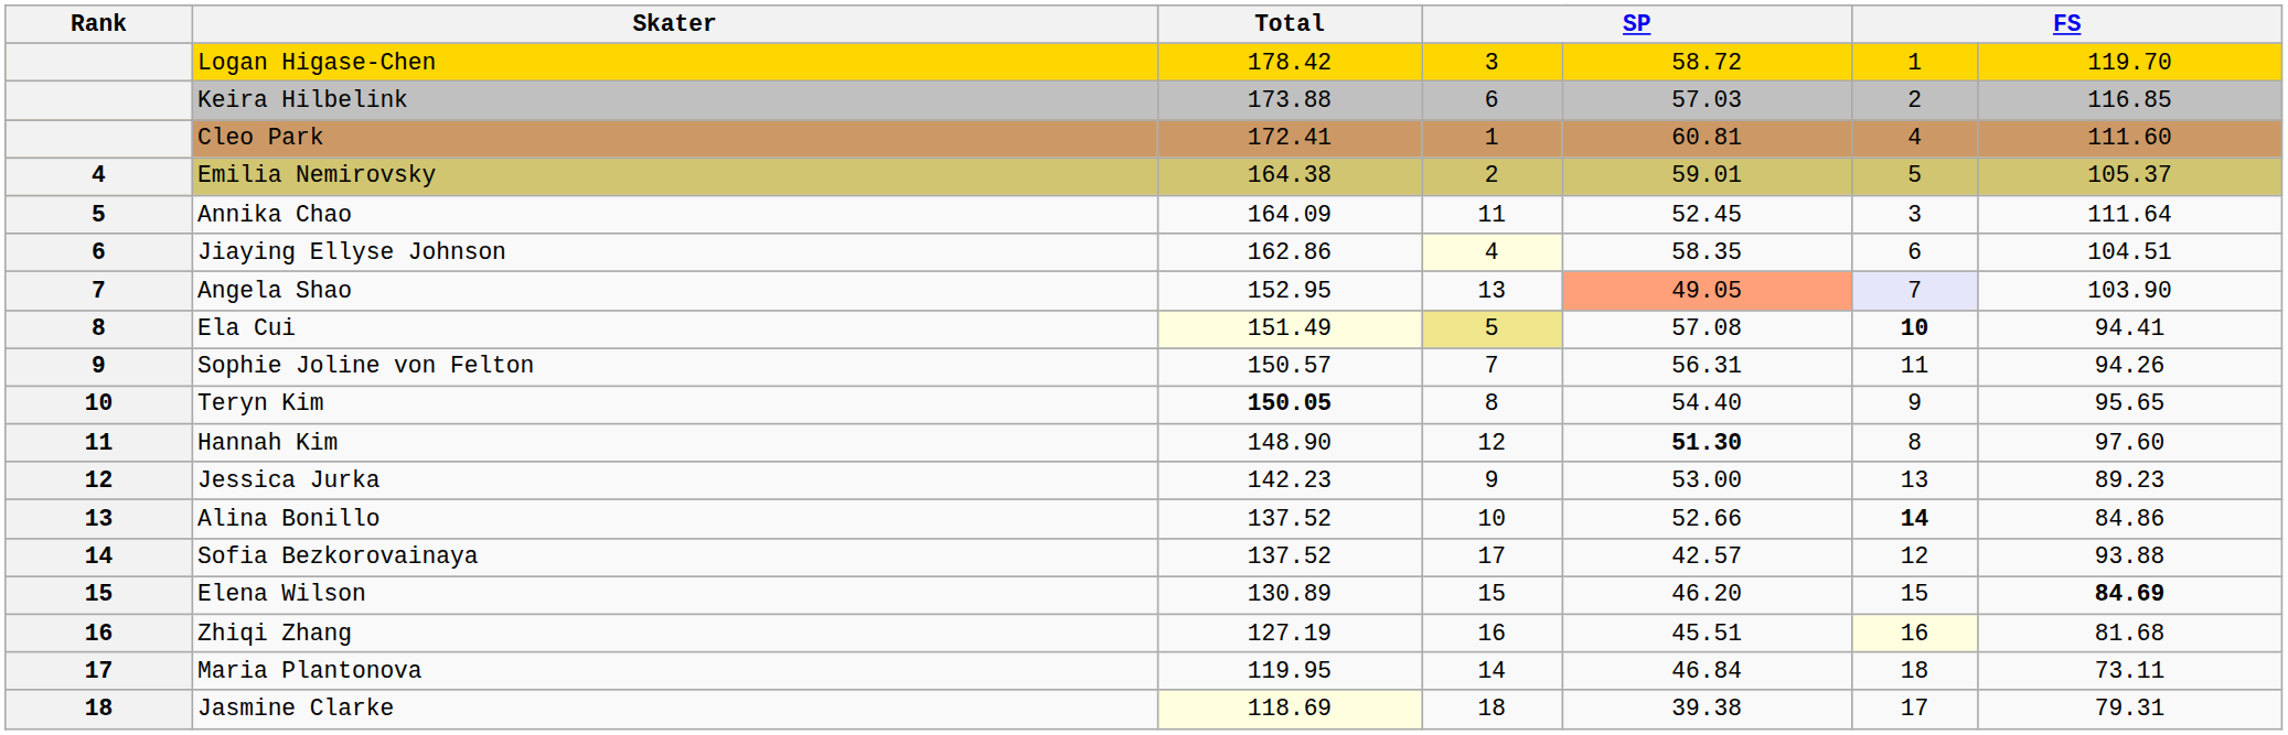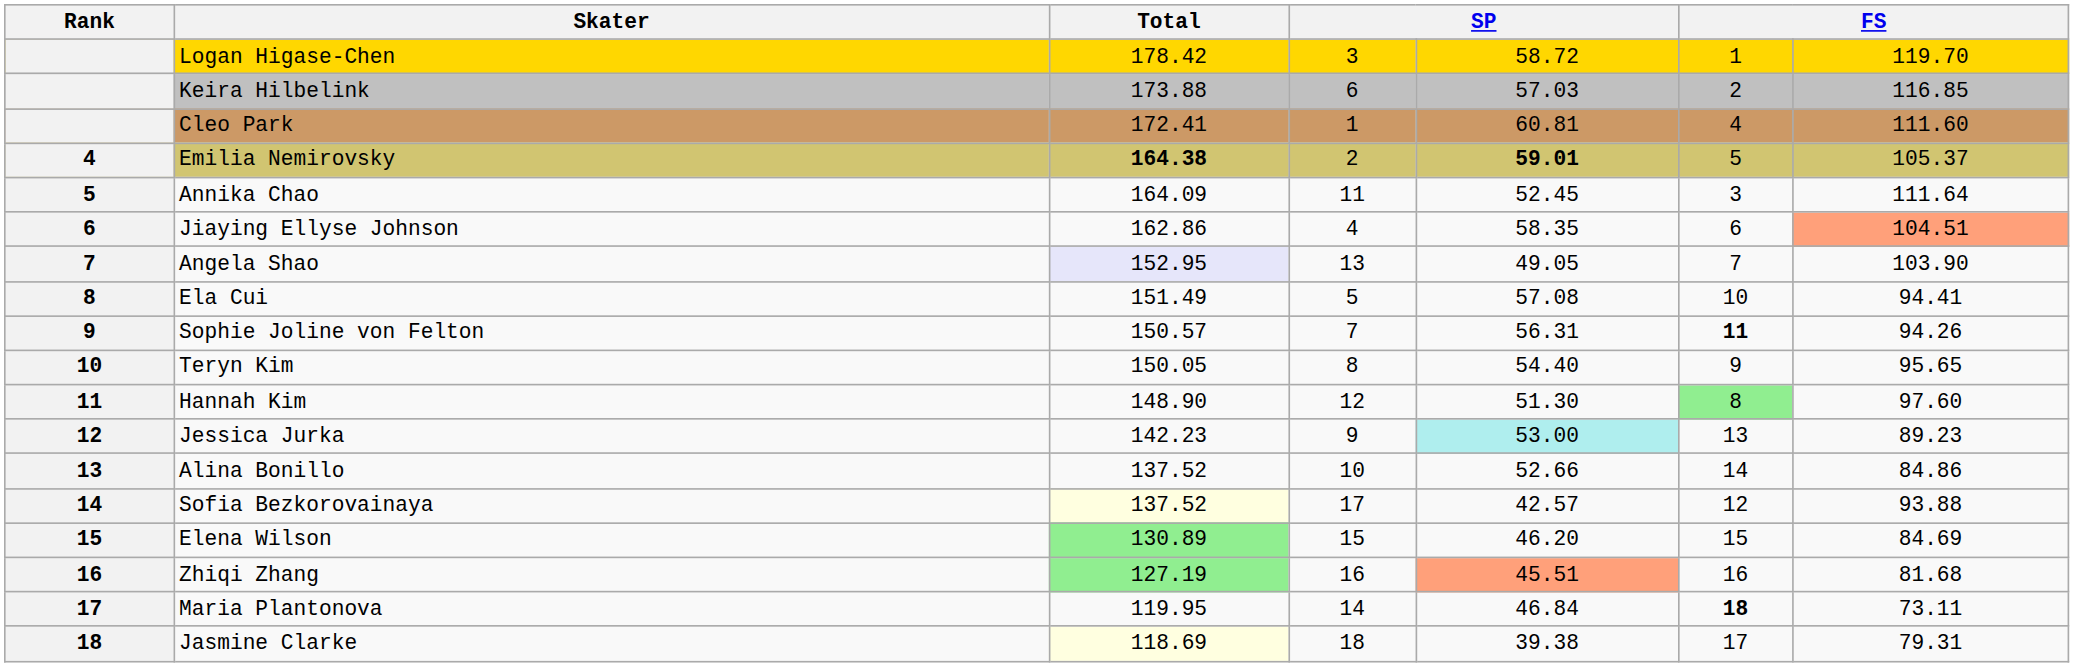Emilia Nemirovsky | Total: normal -> bold
Emilia Nemirovsky | column 5: normal -> bold
Jiaying Ellyse Johnson | column 4: lightyellow background -> no background
Jiaying Ellyse Johnson | column 7: no background -> lightsalmon background
Angela Shao | Total: no background -> lavender background
Angela Shao | column 5: lightsalmon background -> no background
Angela Shao | column 6: lavender background -> no background
Ela Cui | Total: lightyellow background -> no background
Ela Cui | column 4: khaki background -> no background
Ela Cui | column 6: bold -> normal
Sophie Joline von Felton | column 6: normal -> bold
Teryn Kim | Total: bold -> normal
Hannah Kim | column 5: bold -> normal
Hannah Kim | column 6: no background -> lightgreen background
Jessica Jurka | column 5: no background -> paleturquoise background
Alina Bonillo | column 6: bold -> normal
Sofia Bezkorovainaya | Total: no background -> lightyellow background
Elena Wilson | Total: no background -> lightgreen background
Elena Wilson | column 7: bold -> normal
Zhiqi Zhang | Total: no background -> lightgreen background
Zhiqi Zhang | column 5: no background -> lightsalmon background
Zhiqi Zhang | column 6: lightyellow background -> no background
Maria Plantonova | column 6: normal -> bold
